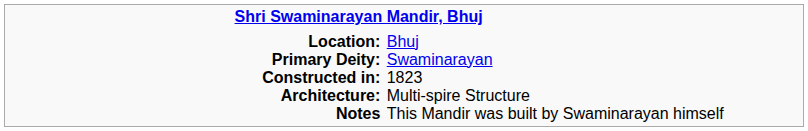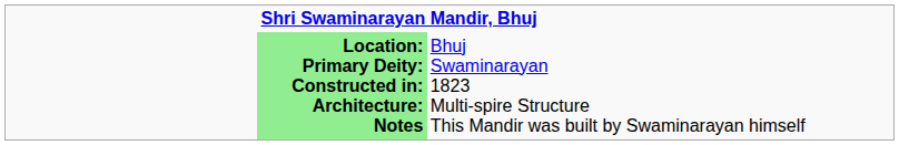Location: Primary Deity: Constructed in: Architecture: Notes | column 2: no background -> lightgreen background
